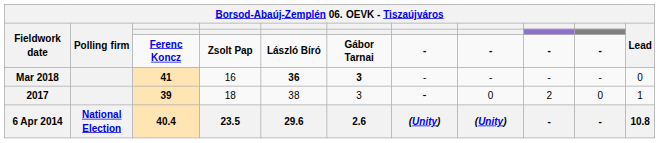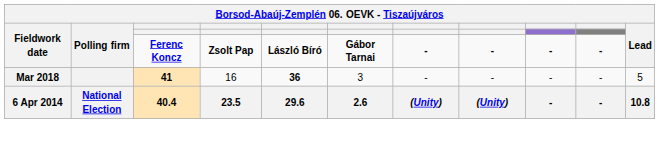Mar 2018 | column 6: bold -> normal
Mar 2018 | Lead: 0 -> 5
- row: 2017 | 39 | 18 | 38 | 3 | - | 0 | 2 | 0 | 1
